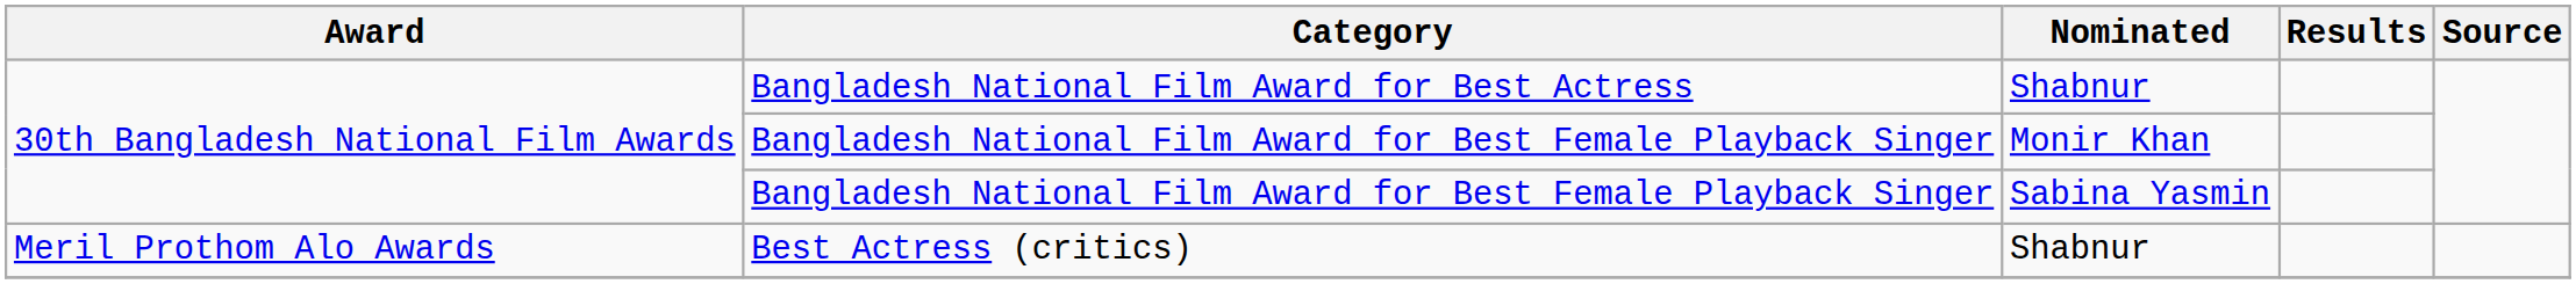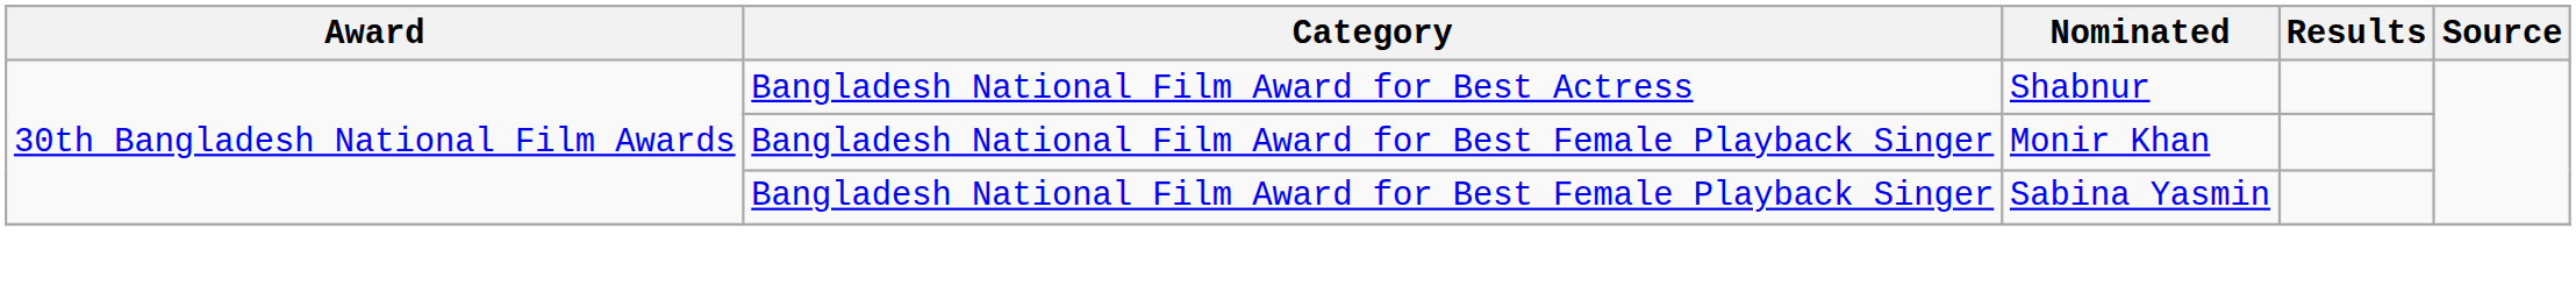- row: Meril Prothom Alo Awards | Best Actress (critics) | Shabnur
